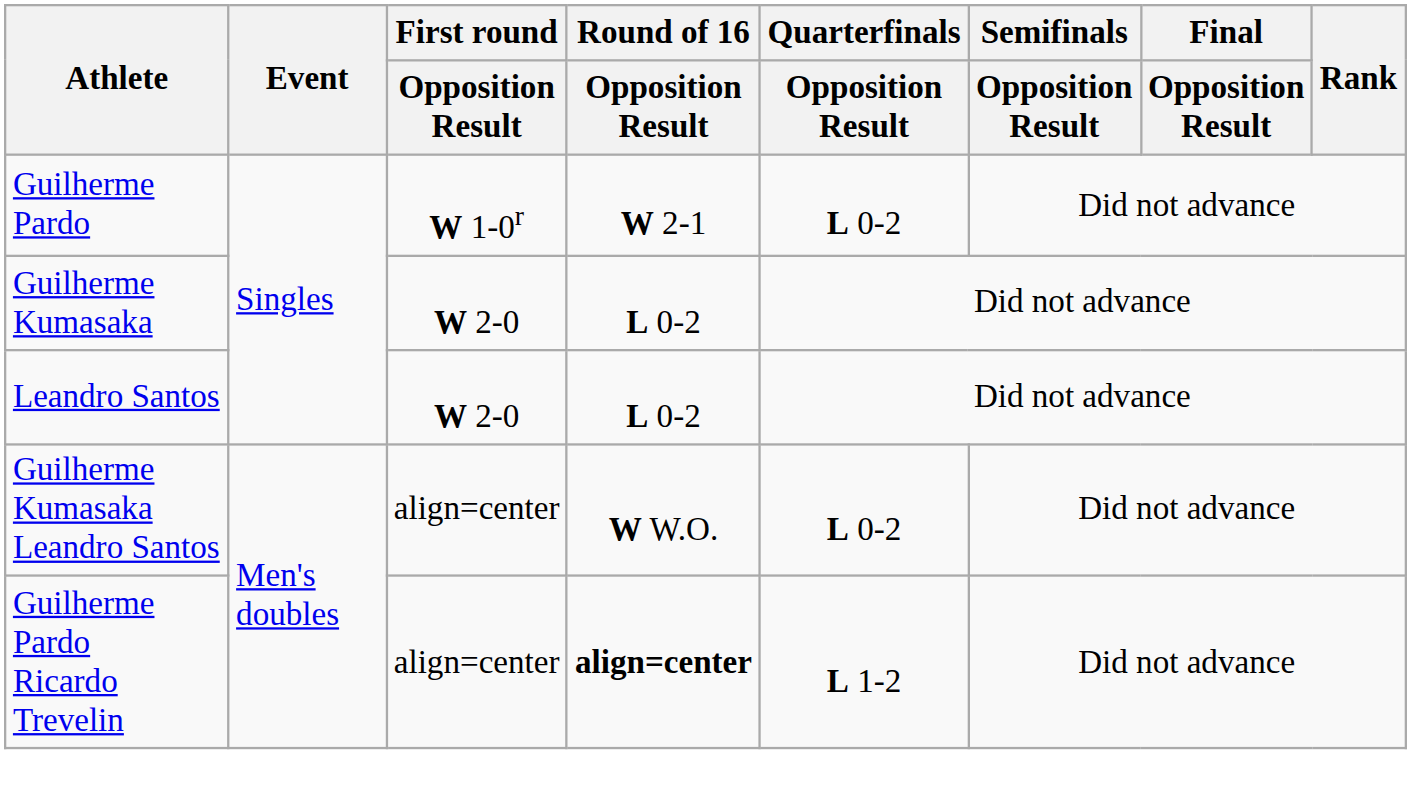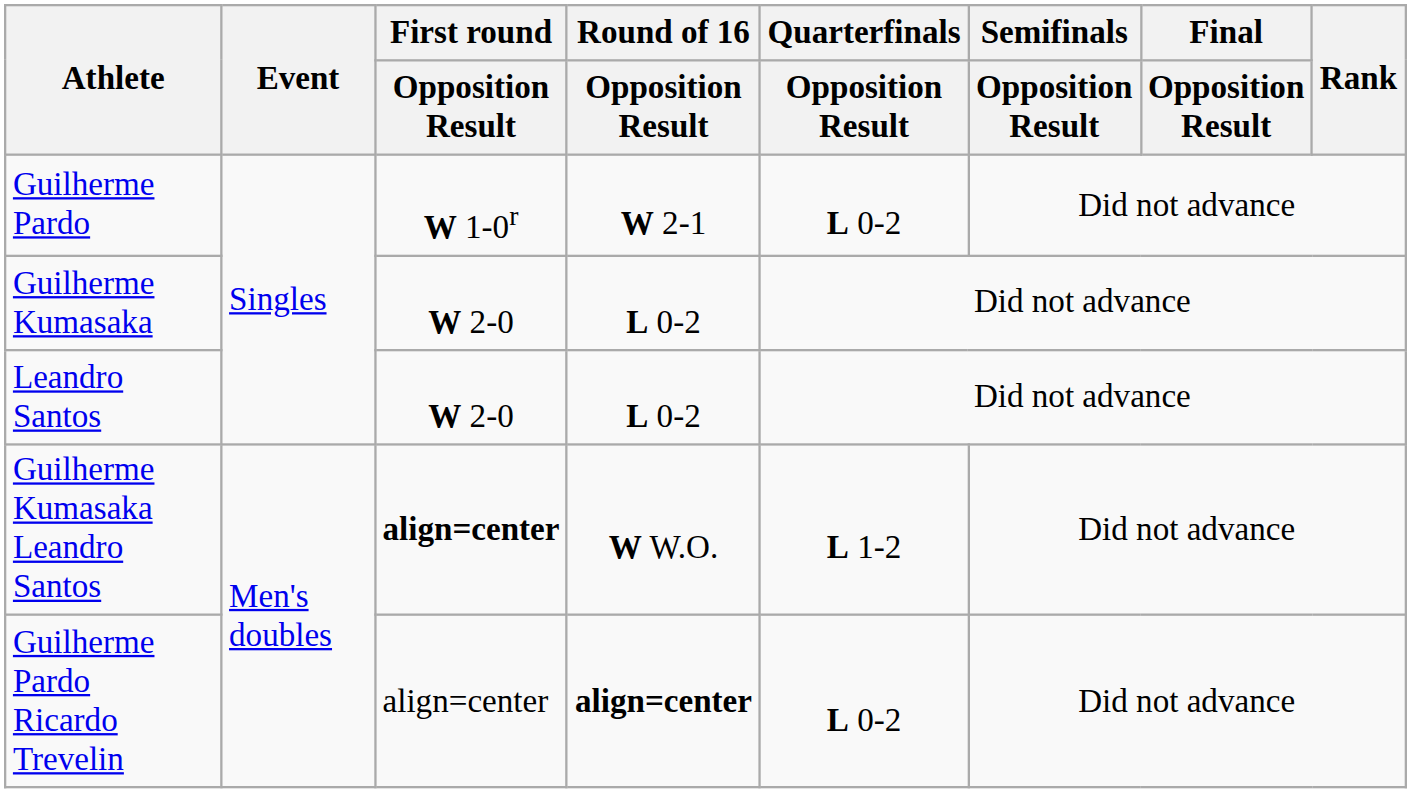Guilherme Kumasaka Leandro Santos | First round / Opposition Result: normal -> bold
Guilherme Kumasaka Leandro Santos | Quarterfinals / Opposition Result: L 0-2 -> L 1-2
Guilherme Pardo Ricardo Trevelin | Quarterfinals / Opposition Result: L 1-2 -> L 0-2
